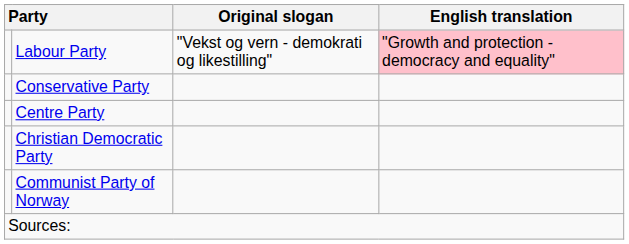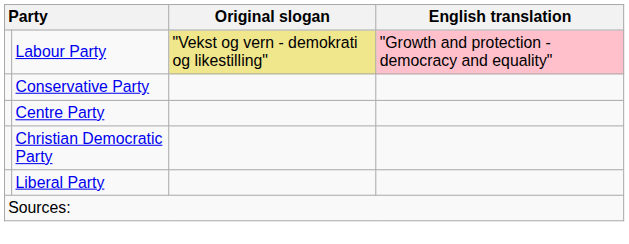Labour Party | Original slogan: no background -> khaki background
+ row: Liberal Party
- row: Communist Party of Norway
